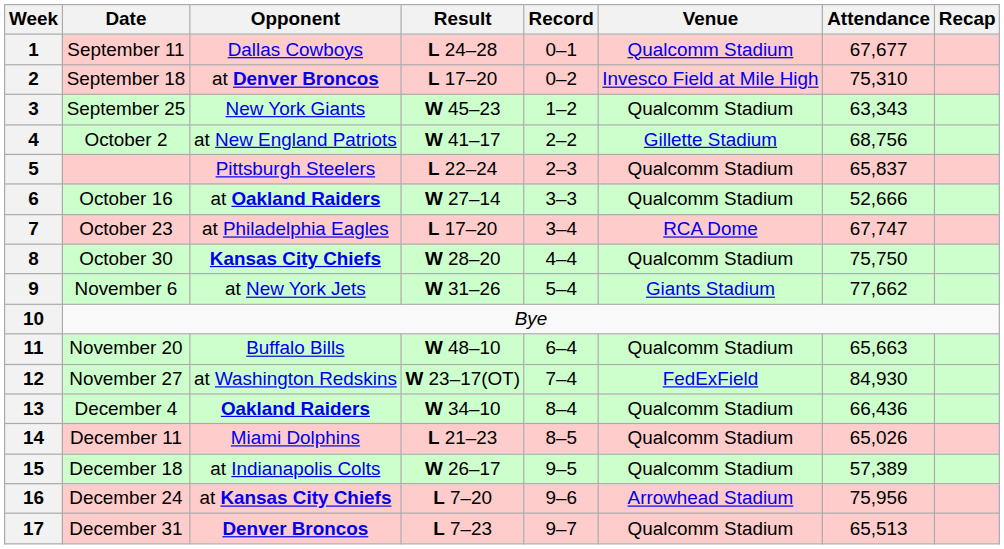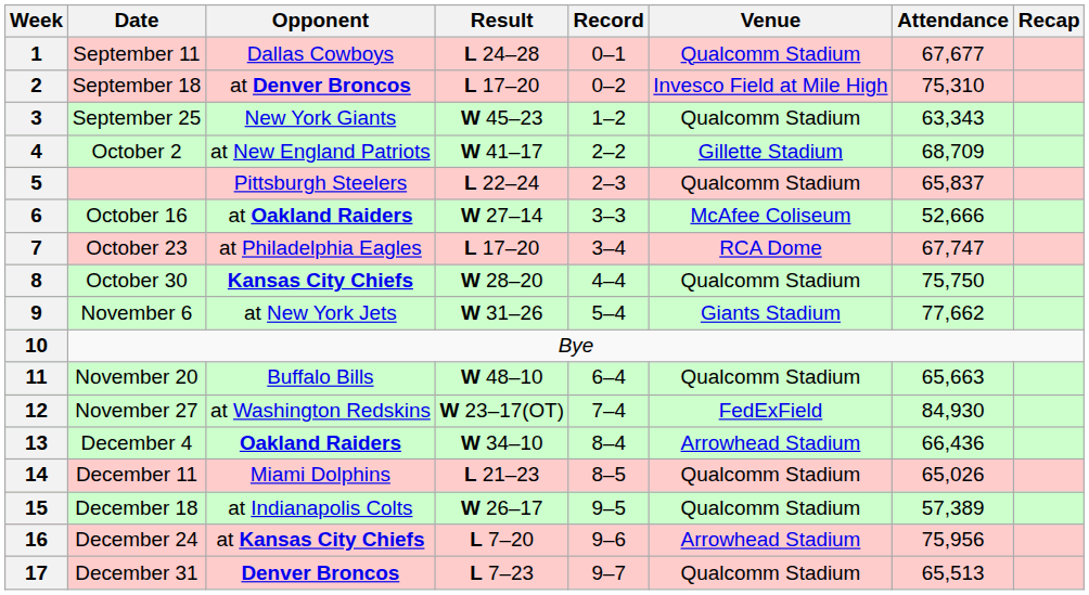4 | Attendance: 68,756 -> 68,709
6 | Venue: Qualcomm Stadium -> McAfee Coliseum
13 | Venue: Qualcomm Stadium -> Arrowhead Stadium
